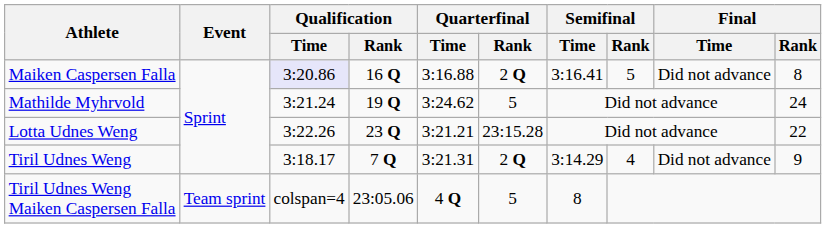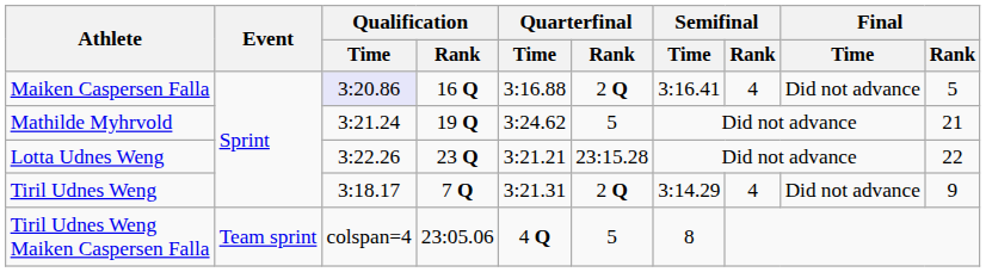Maiken Caspersen Falla | Semifinal / Rank: 5 -> 4
Maiken Caspersen Falla | Final / Rank: 8 -> 5
Mathilde Myhrvold | Final / Rank: 24 -> 21
